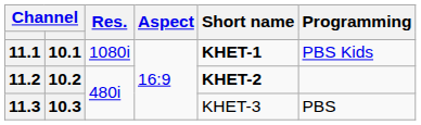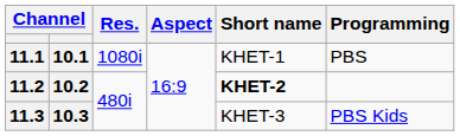11.1 | Short name: bold -> normal
11.1 | Programming: PBS Kids -> PBS
11.3 | Programming: PBS -> PBS Kids
